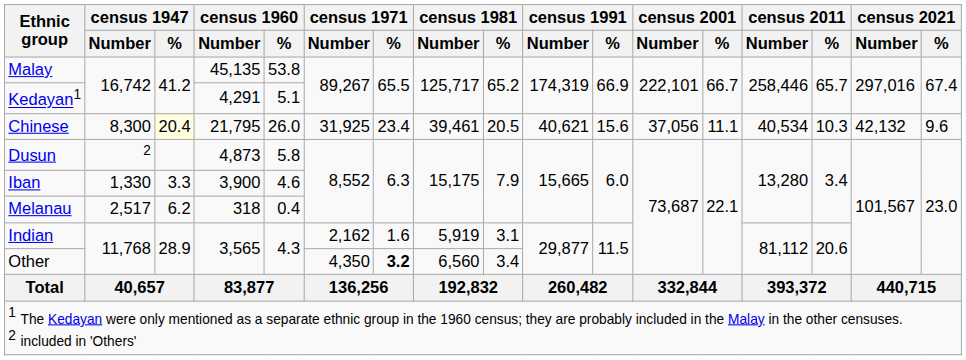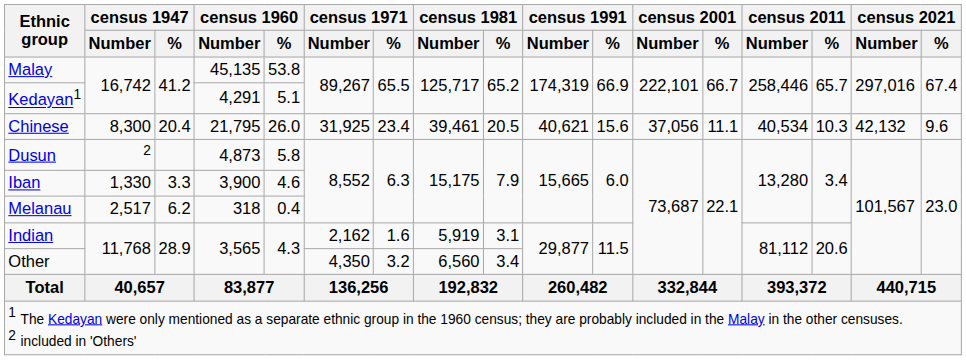Chinese | census 1947 / %: lightyellow background -> no background
Other | census 1971 / %: bold -> normal
